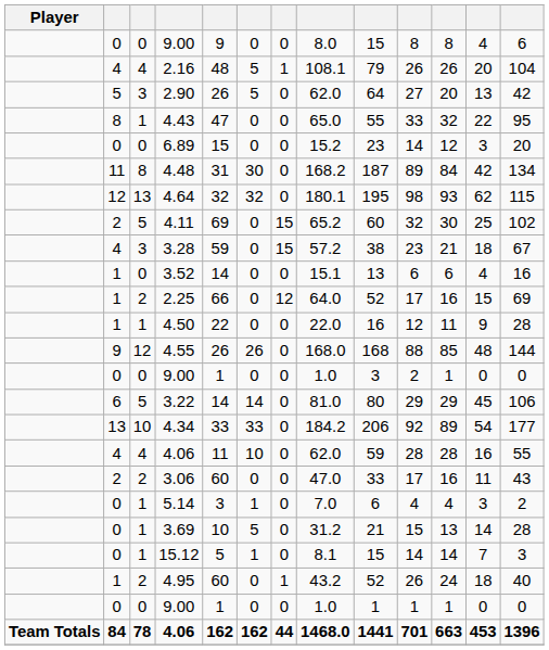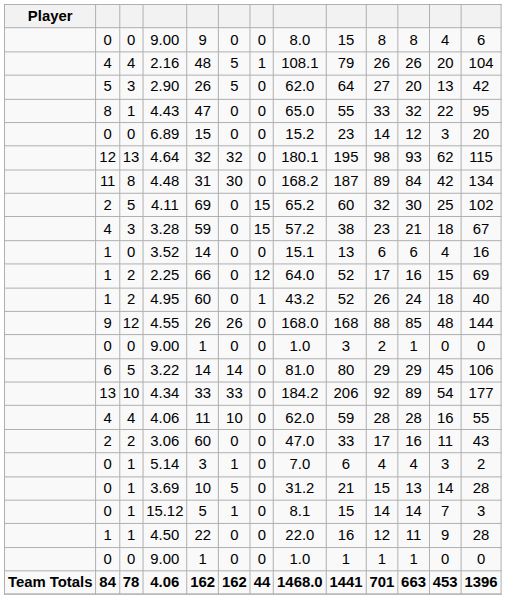rows swapped: 4.48 <-> 4.64
rows swapped: 4.50 <-> 4.95
